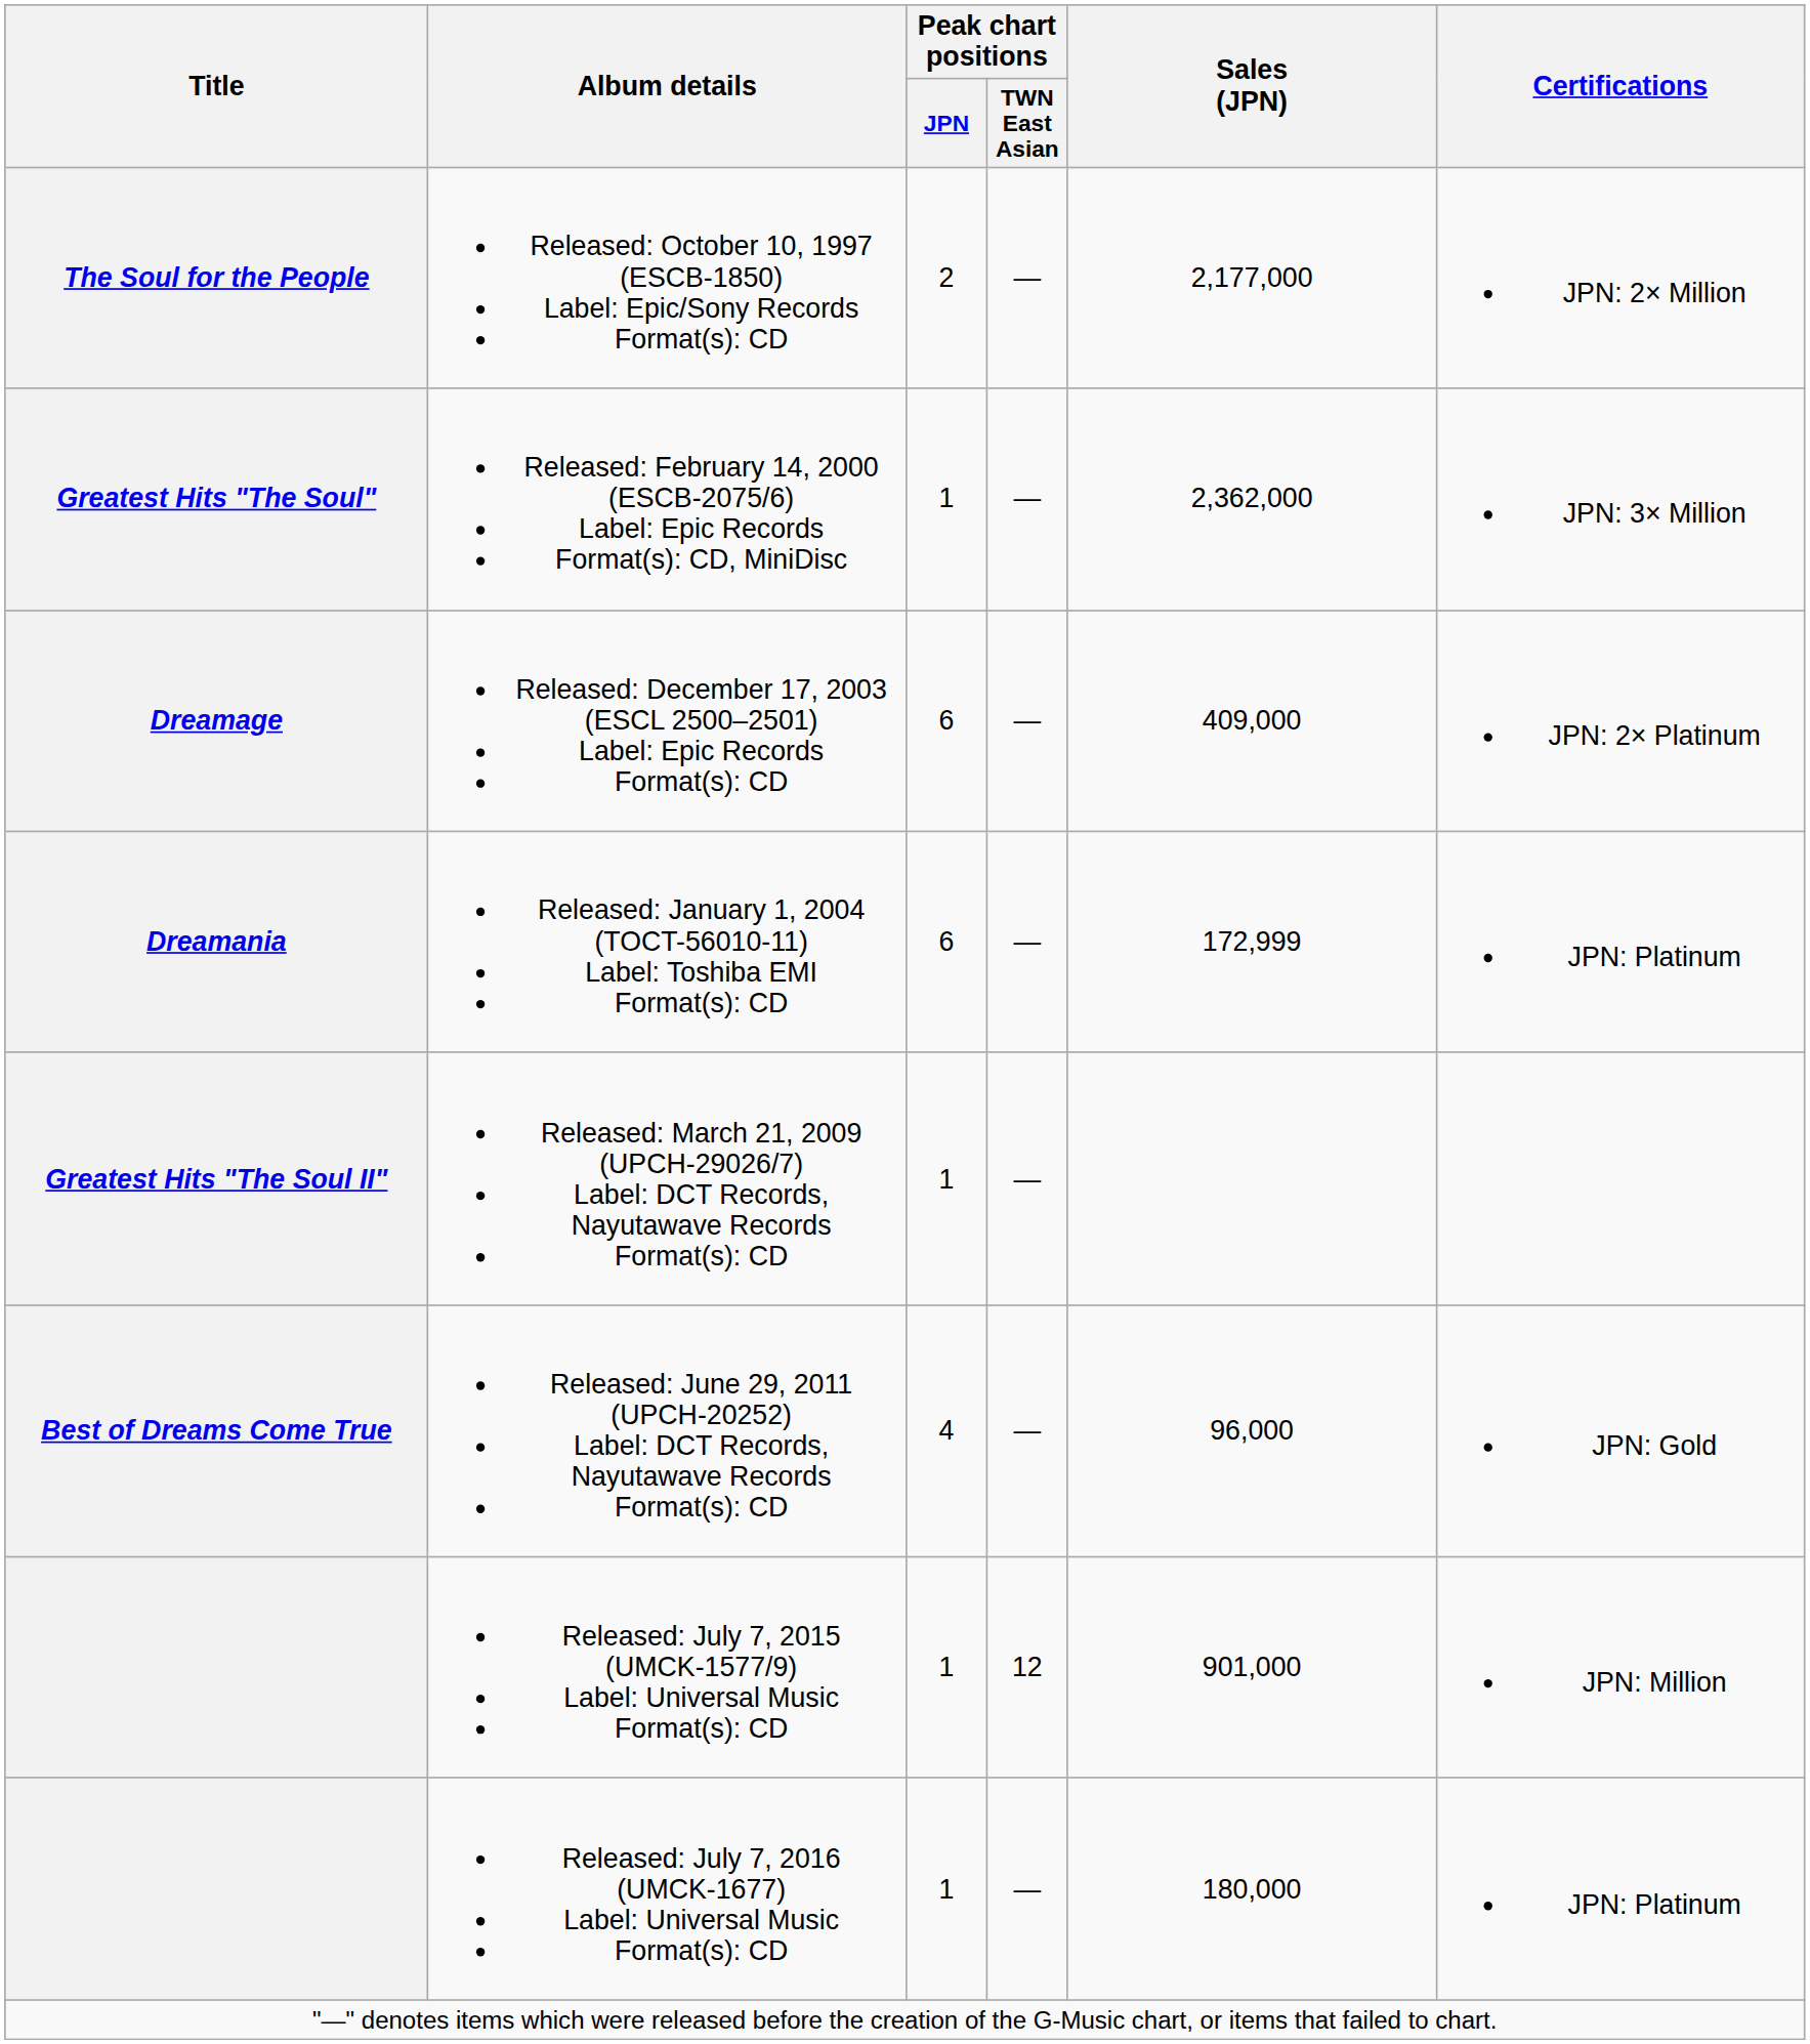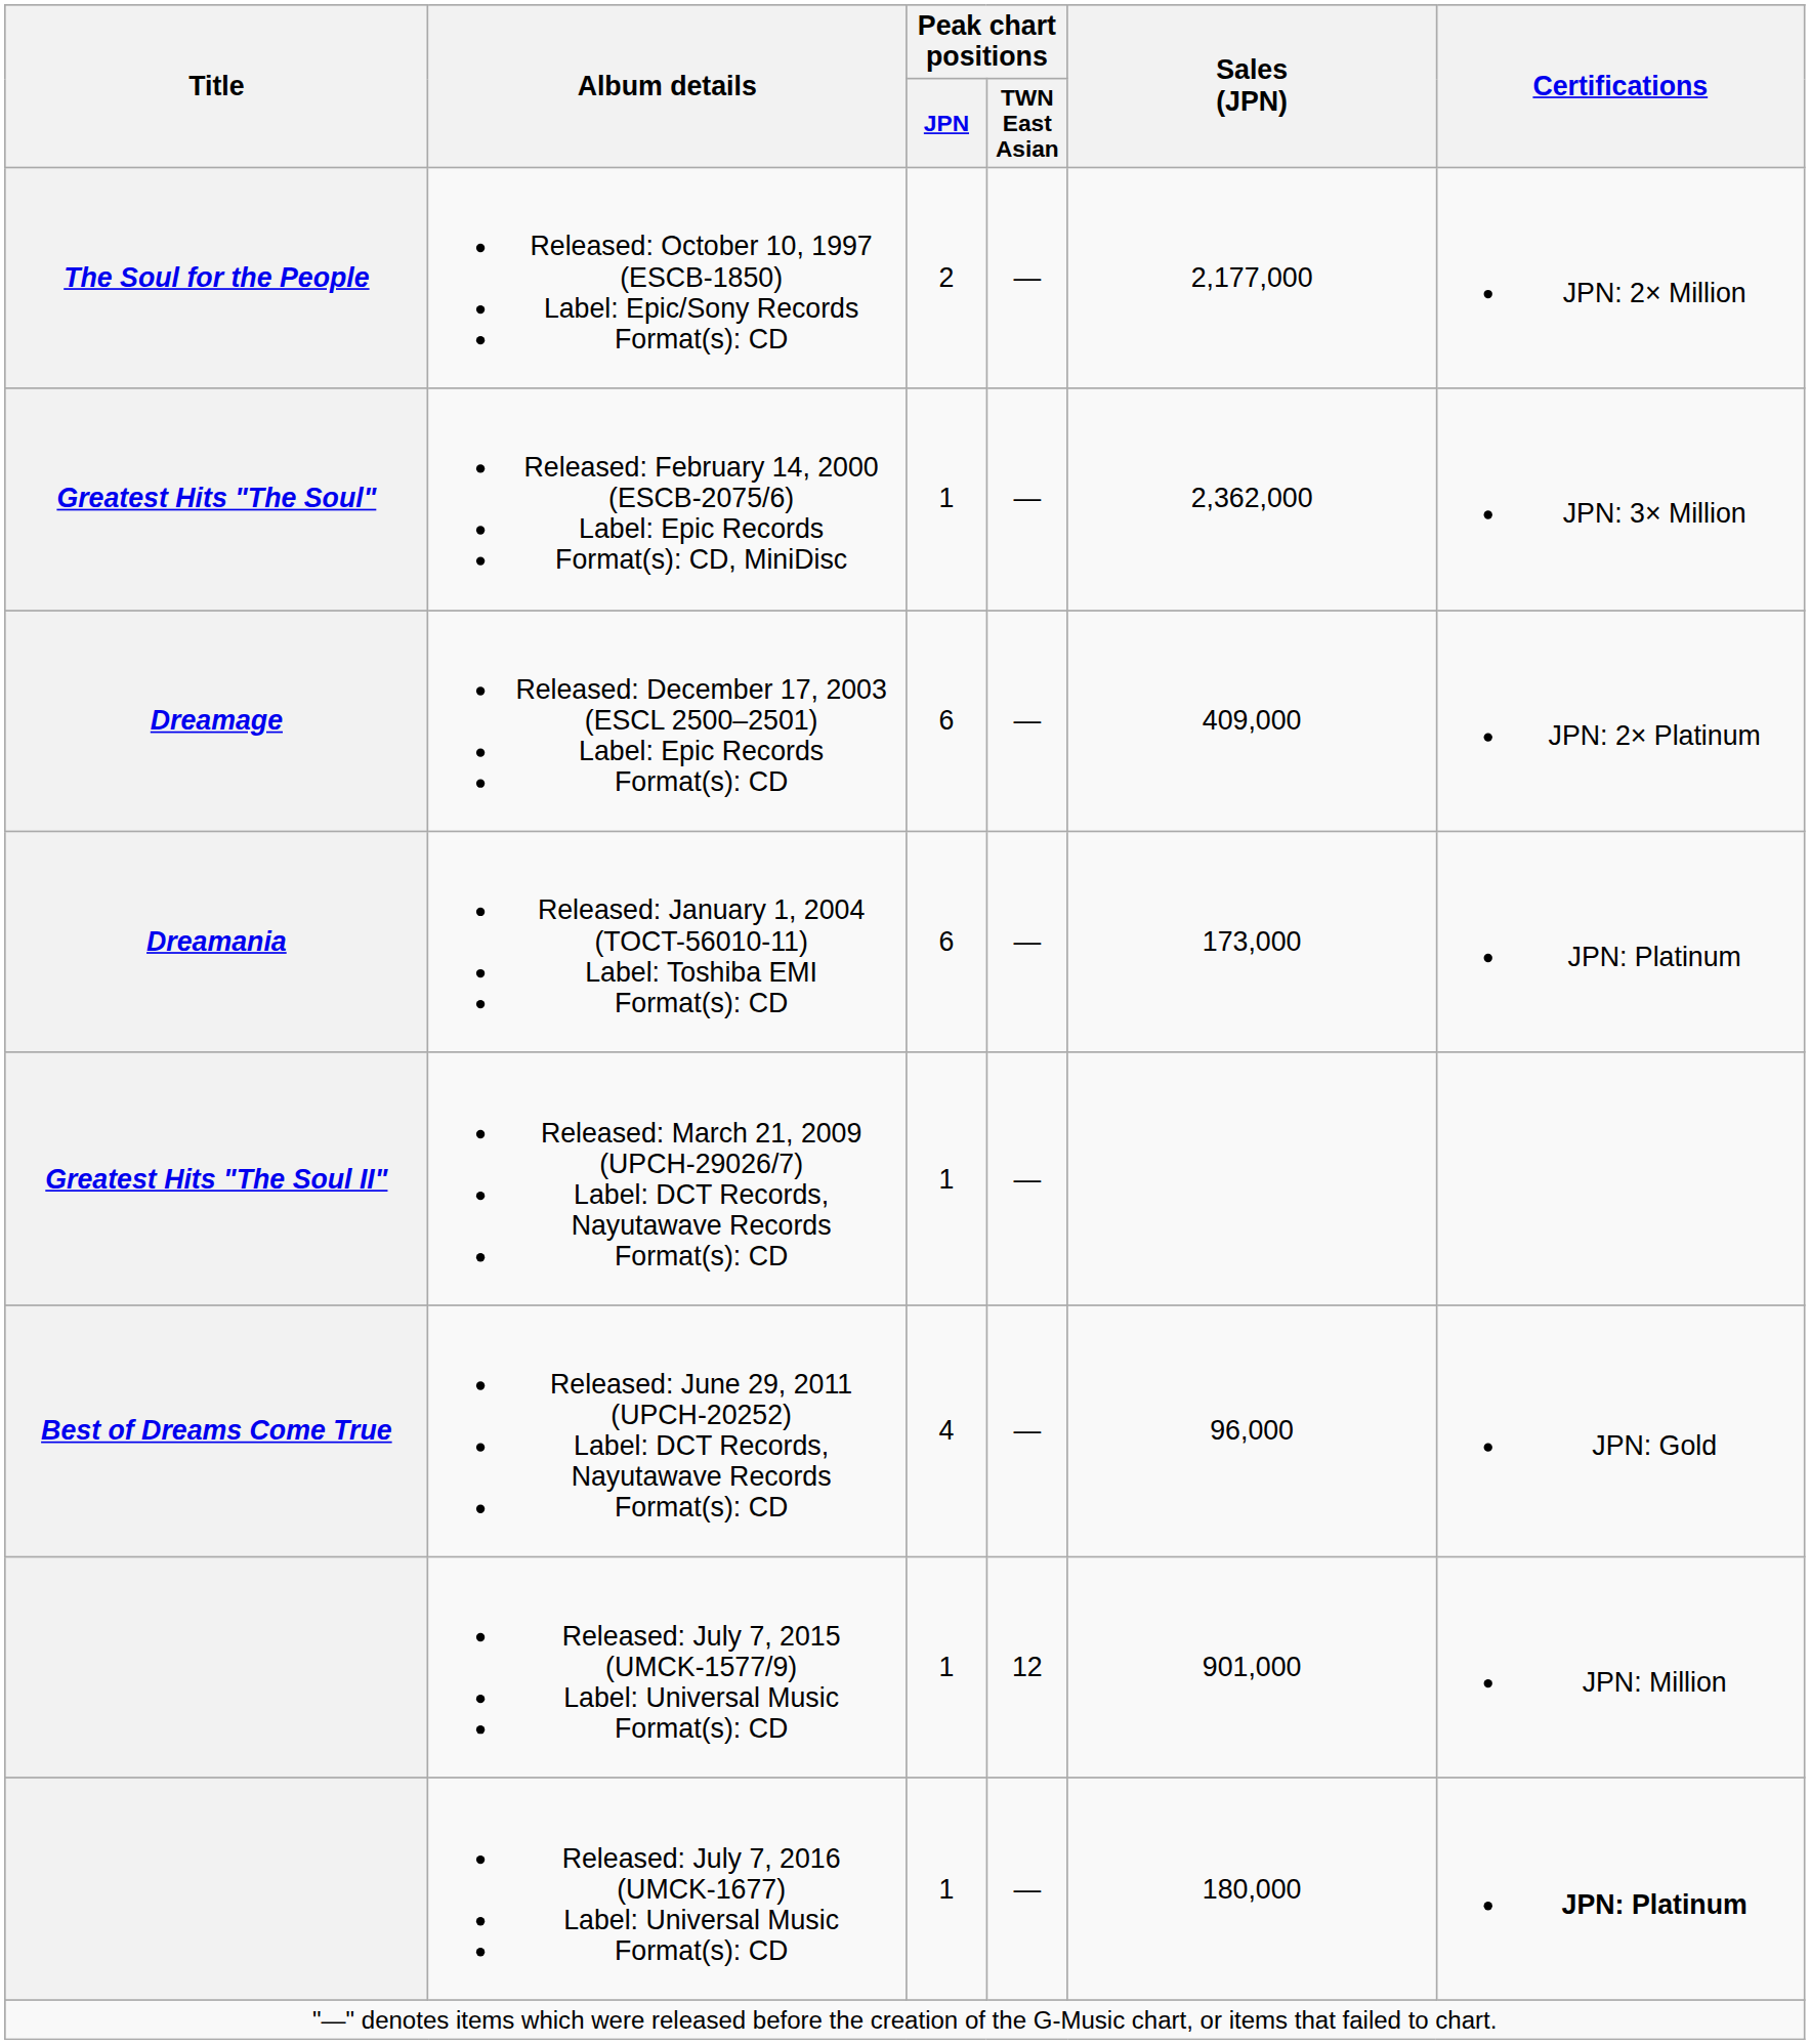row 6 | Sales (JPN): 172,999 -> 173,000
row 10 | Certifications: normal -> bold
